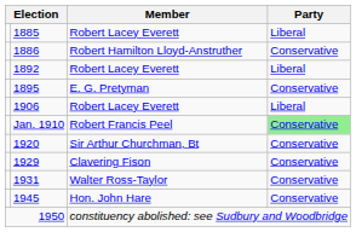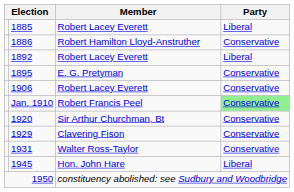1906 | Party: Liberal -> Conservative
1945 | Party: Conservative -> Liberal
